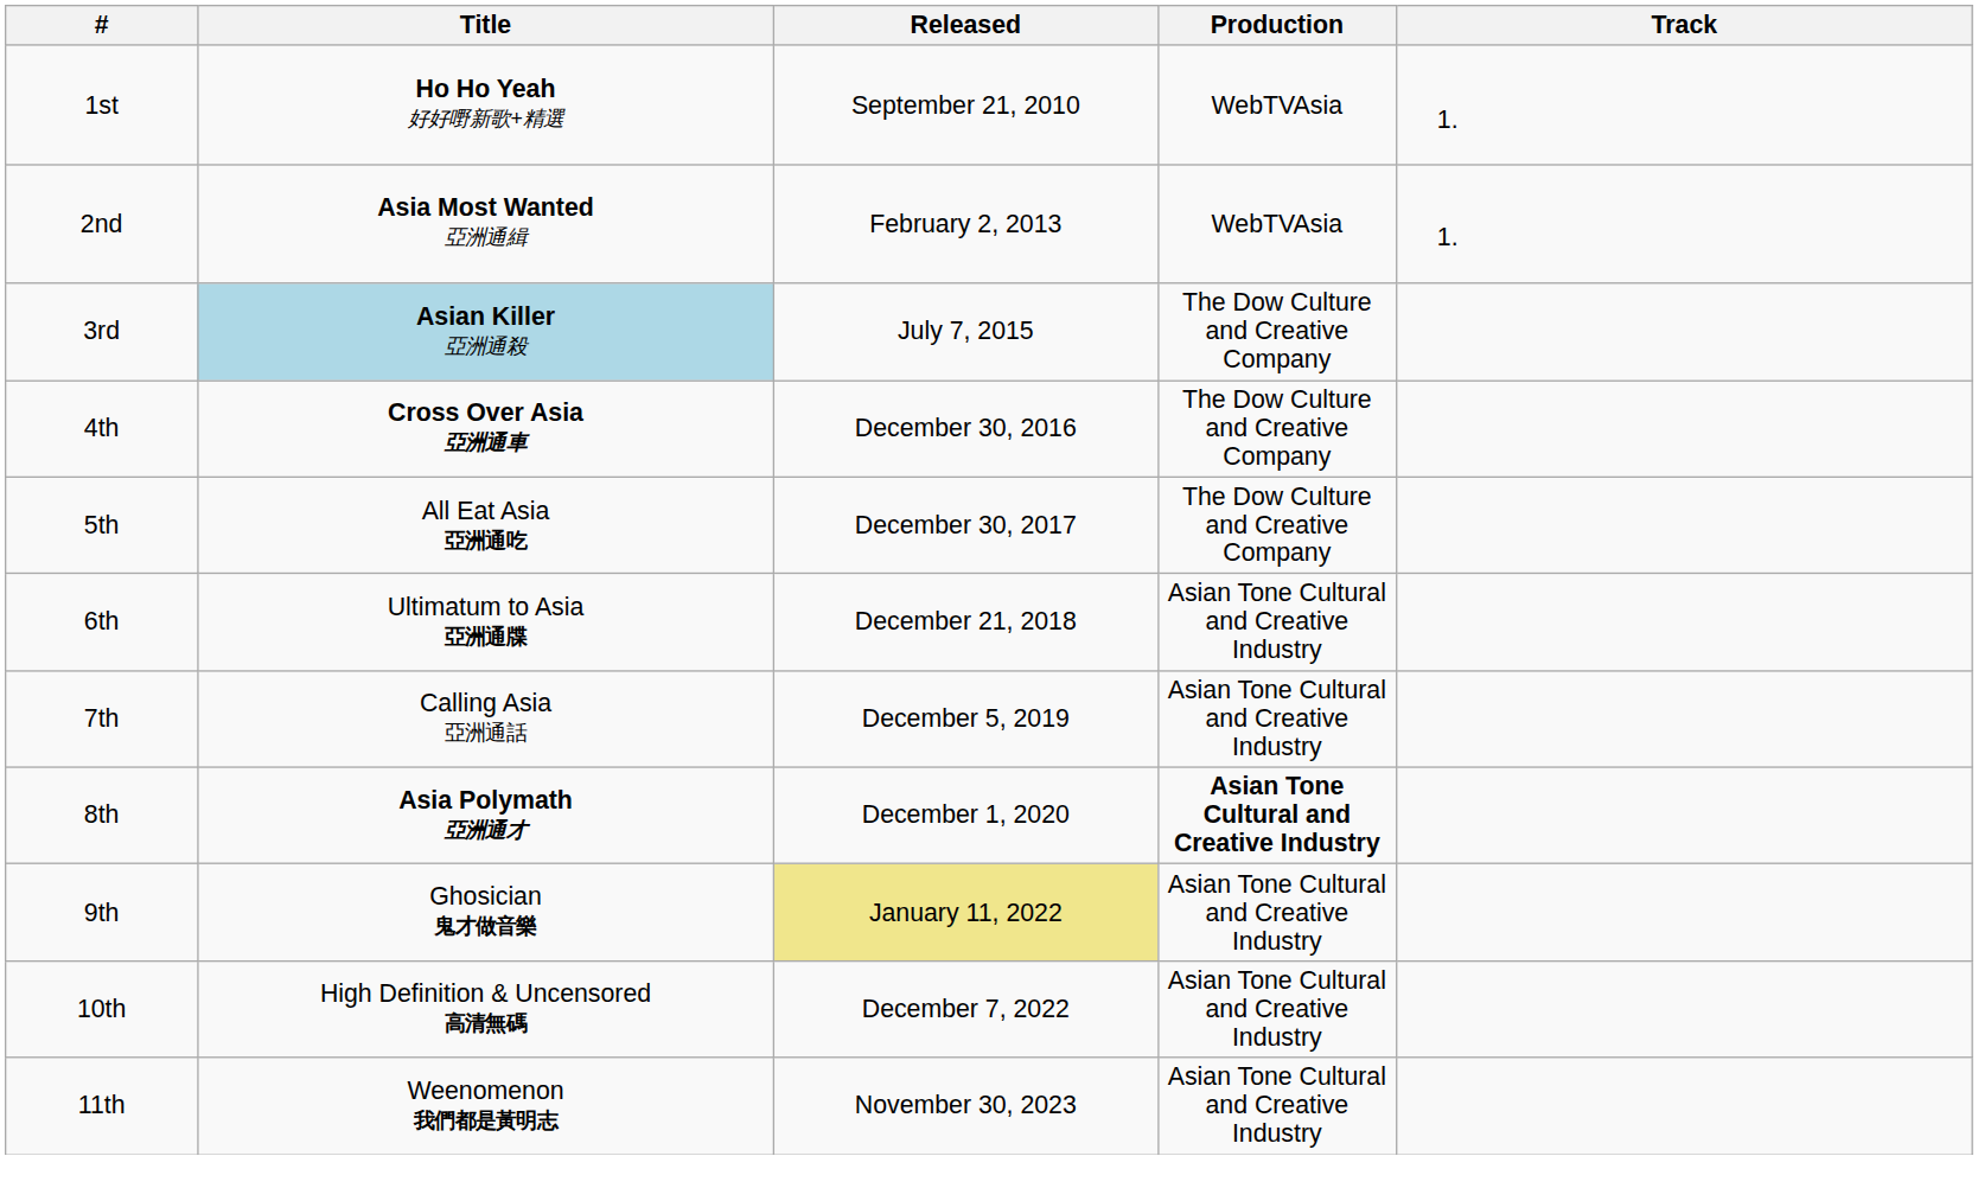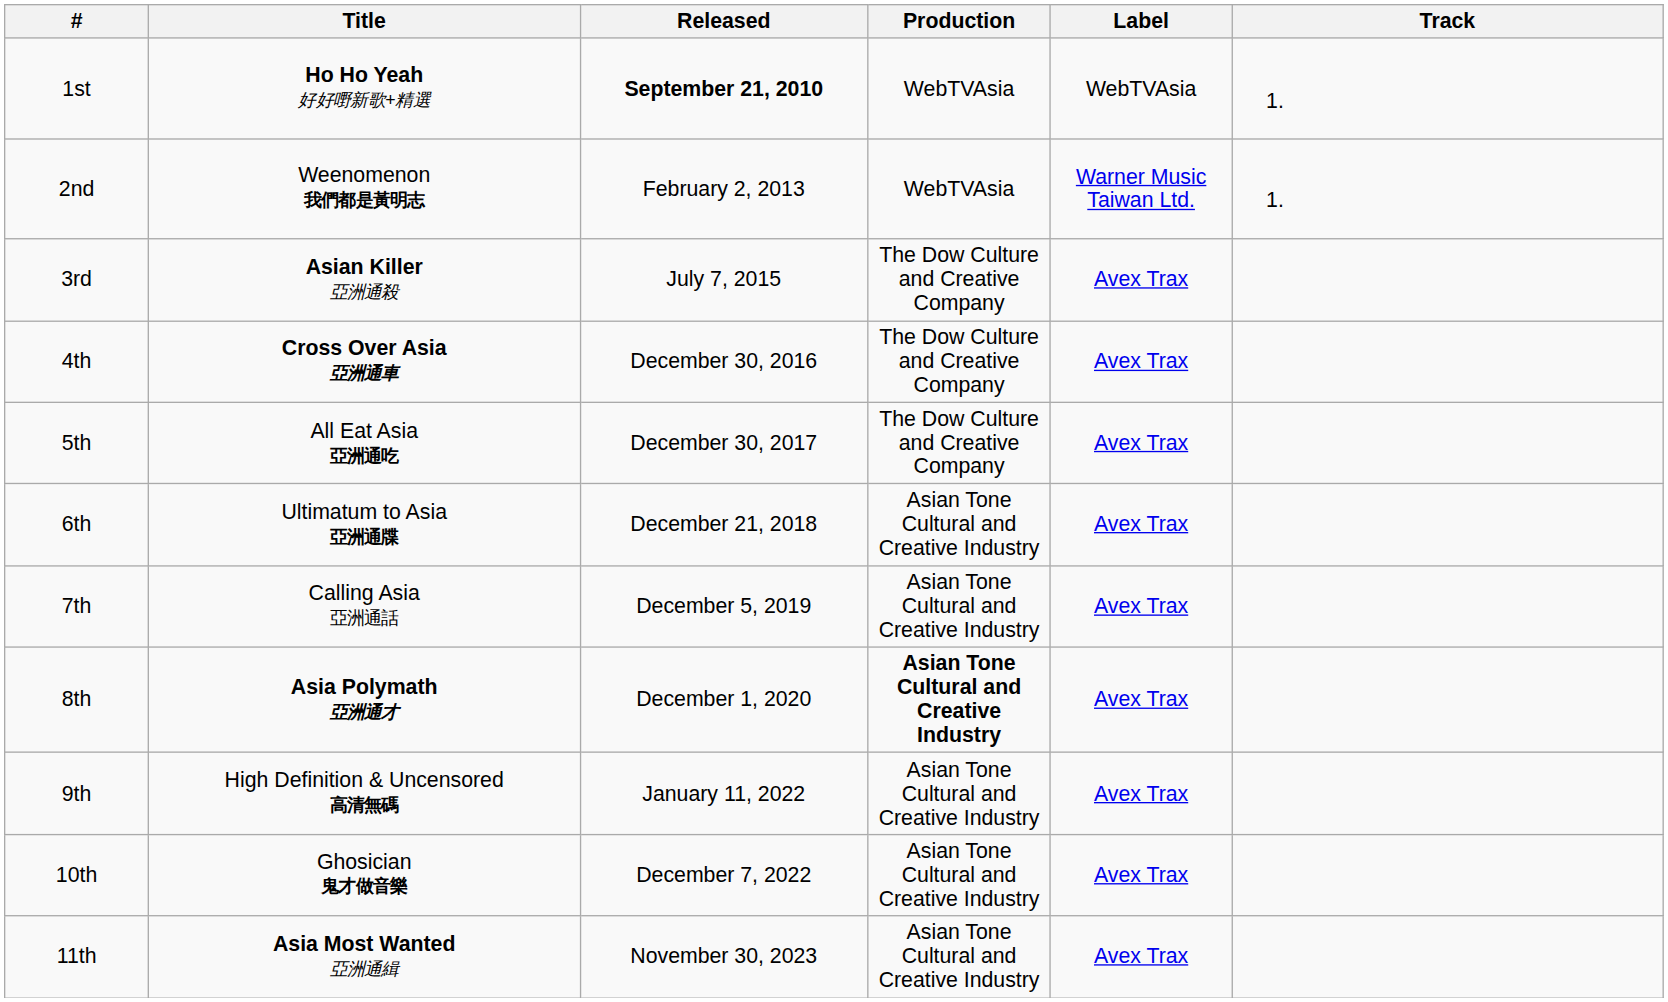+ column: Label | WebTVAsia | Warner Music Taiwan Ltd. | Avex Trax | Avex Trax | Avex Trax | Avex Trax | Avex Trax | Avex Trax | Avex Trax | Avex Trax | Avex Trax
1st | Released: normal -> bold
2nd | Title: Asia Most Wanted 亞洲通緝 -> Weenomenon 我們都是黃明志
3rd | Title: lightblue background -> no background
9th | Title: Ghosician 鬼才做音樂 -> High Definition & Uncensored 高清無碼
9th | Released: khaki background -> no background
10th | Title: High Definition & Uncensored 高清無碼 -> Ghosician 鬼才做音樂
11th | Title: Weenomenon 我們都是黃明志 -> Asia Most Wanted 亞洲通緝
